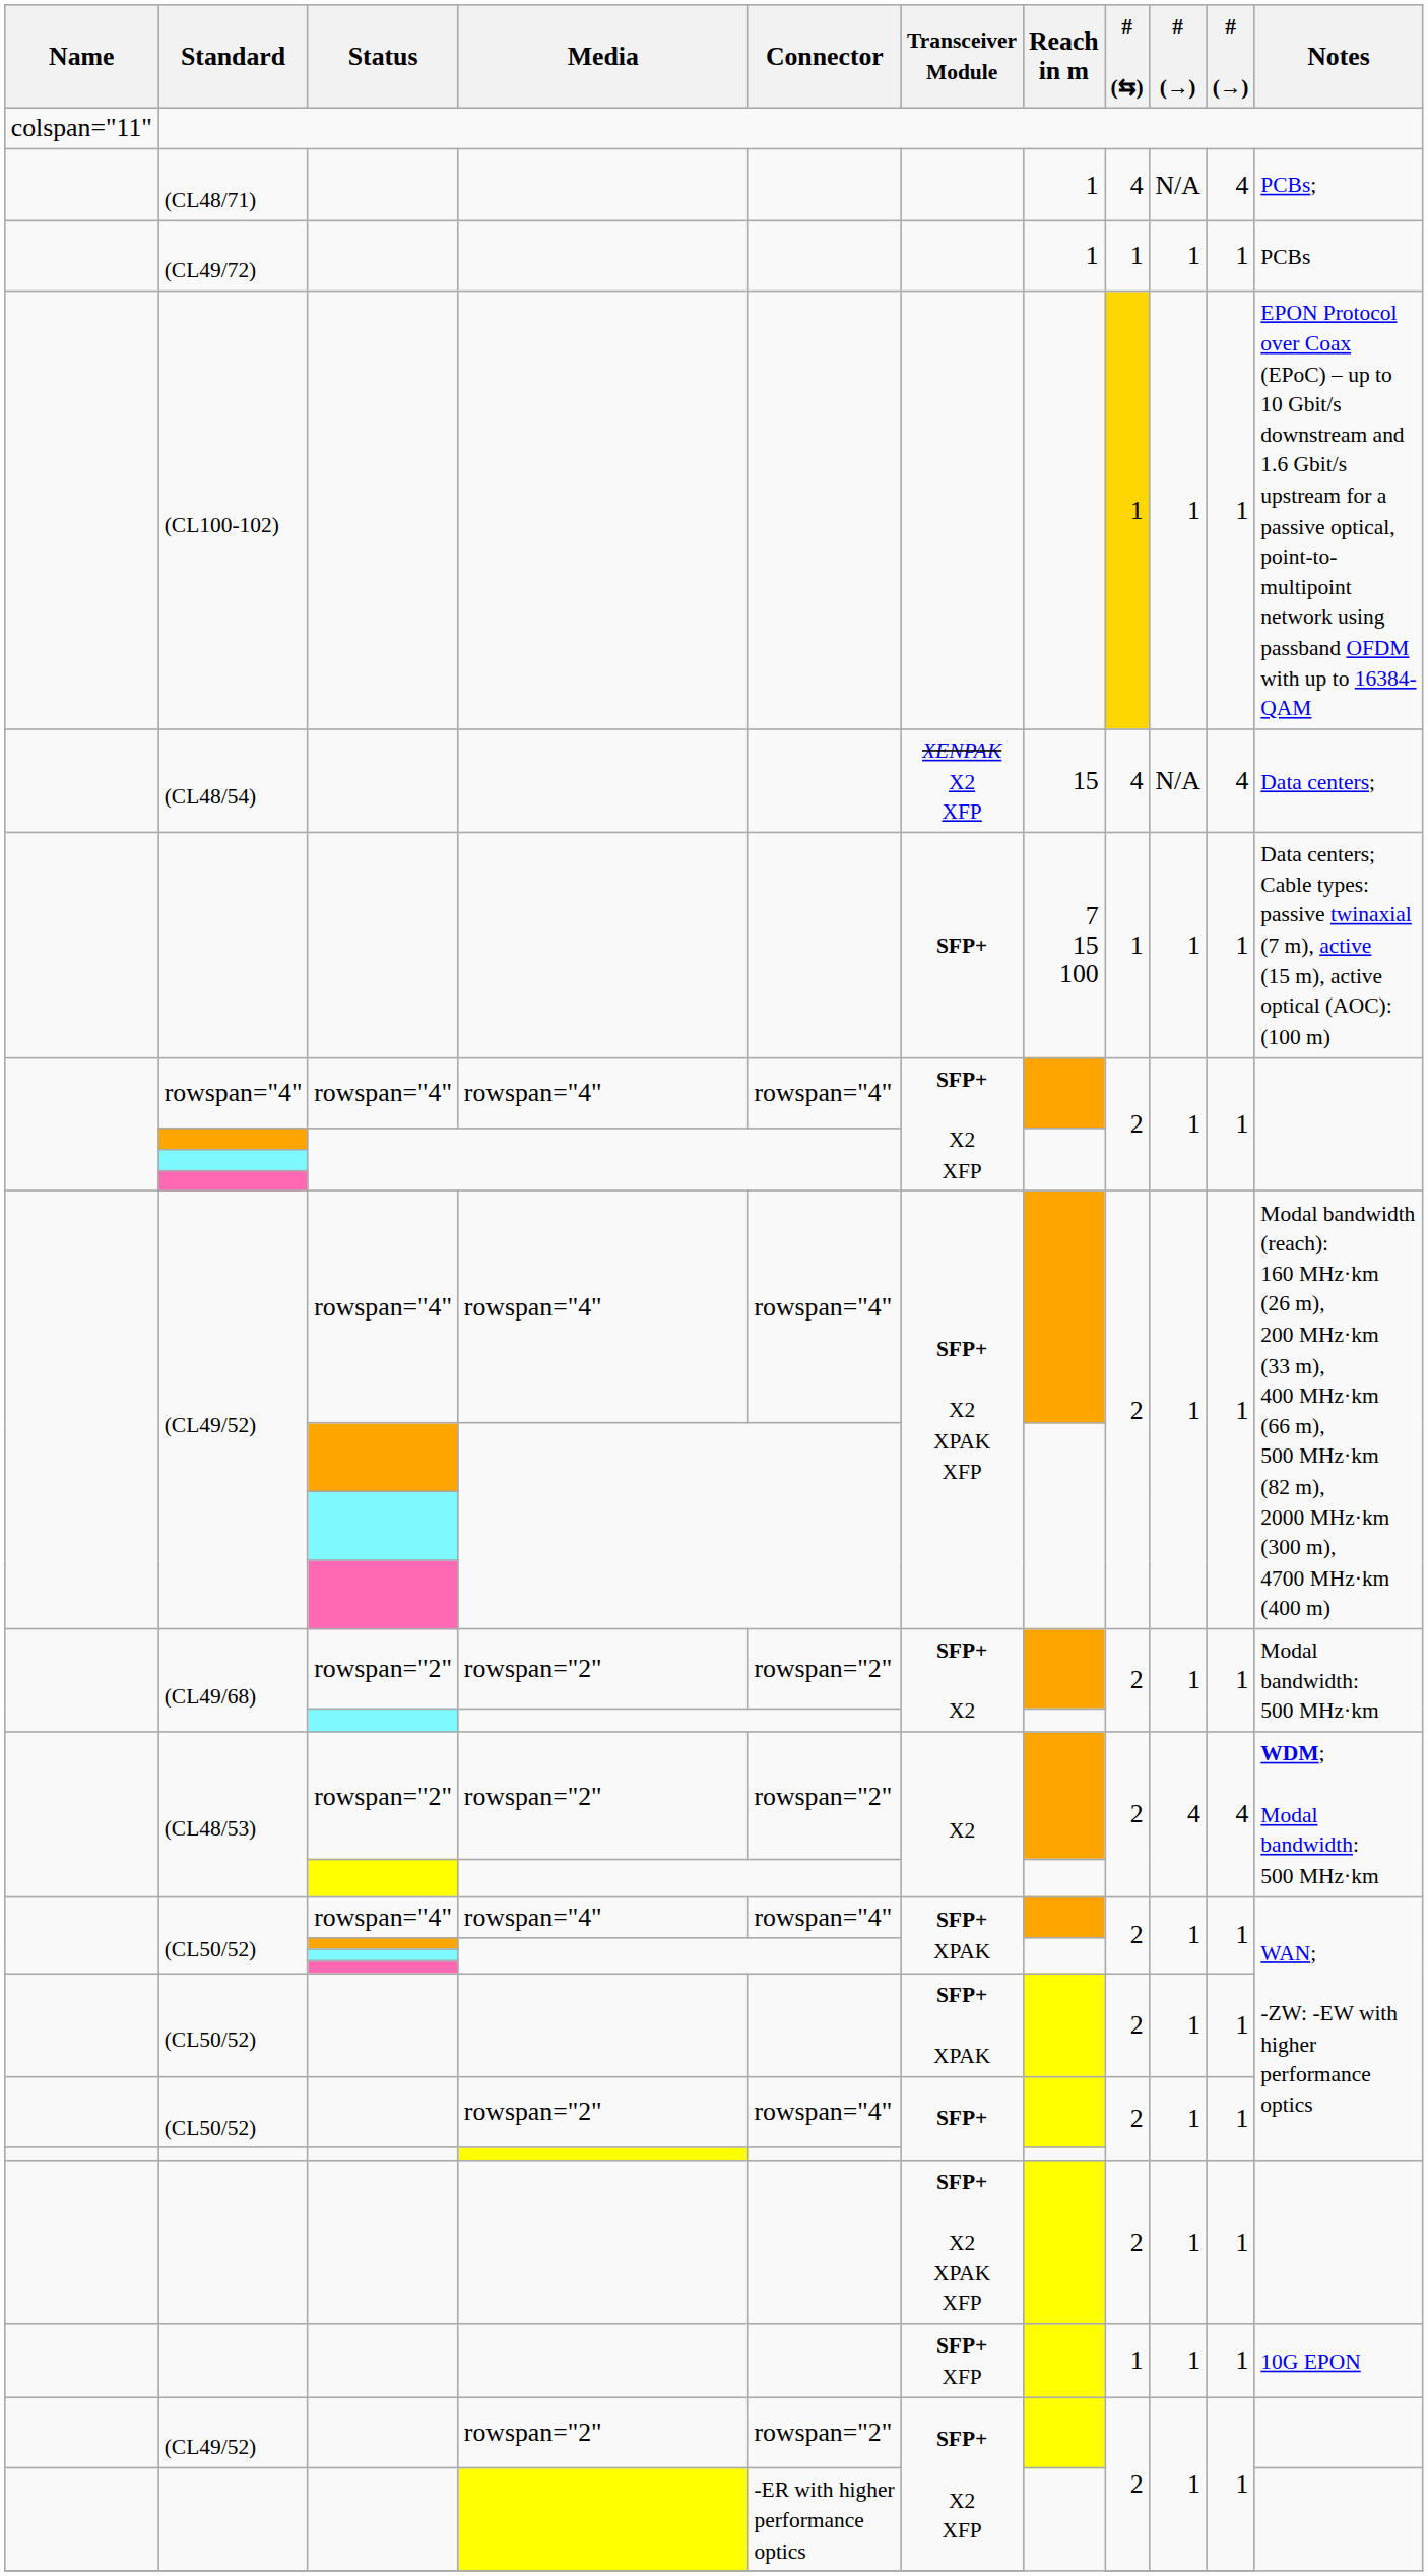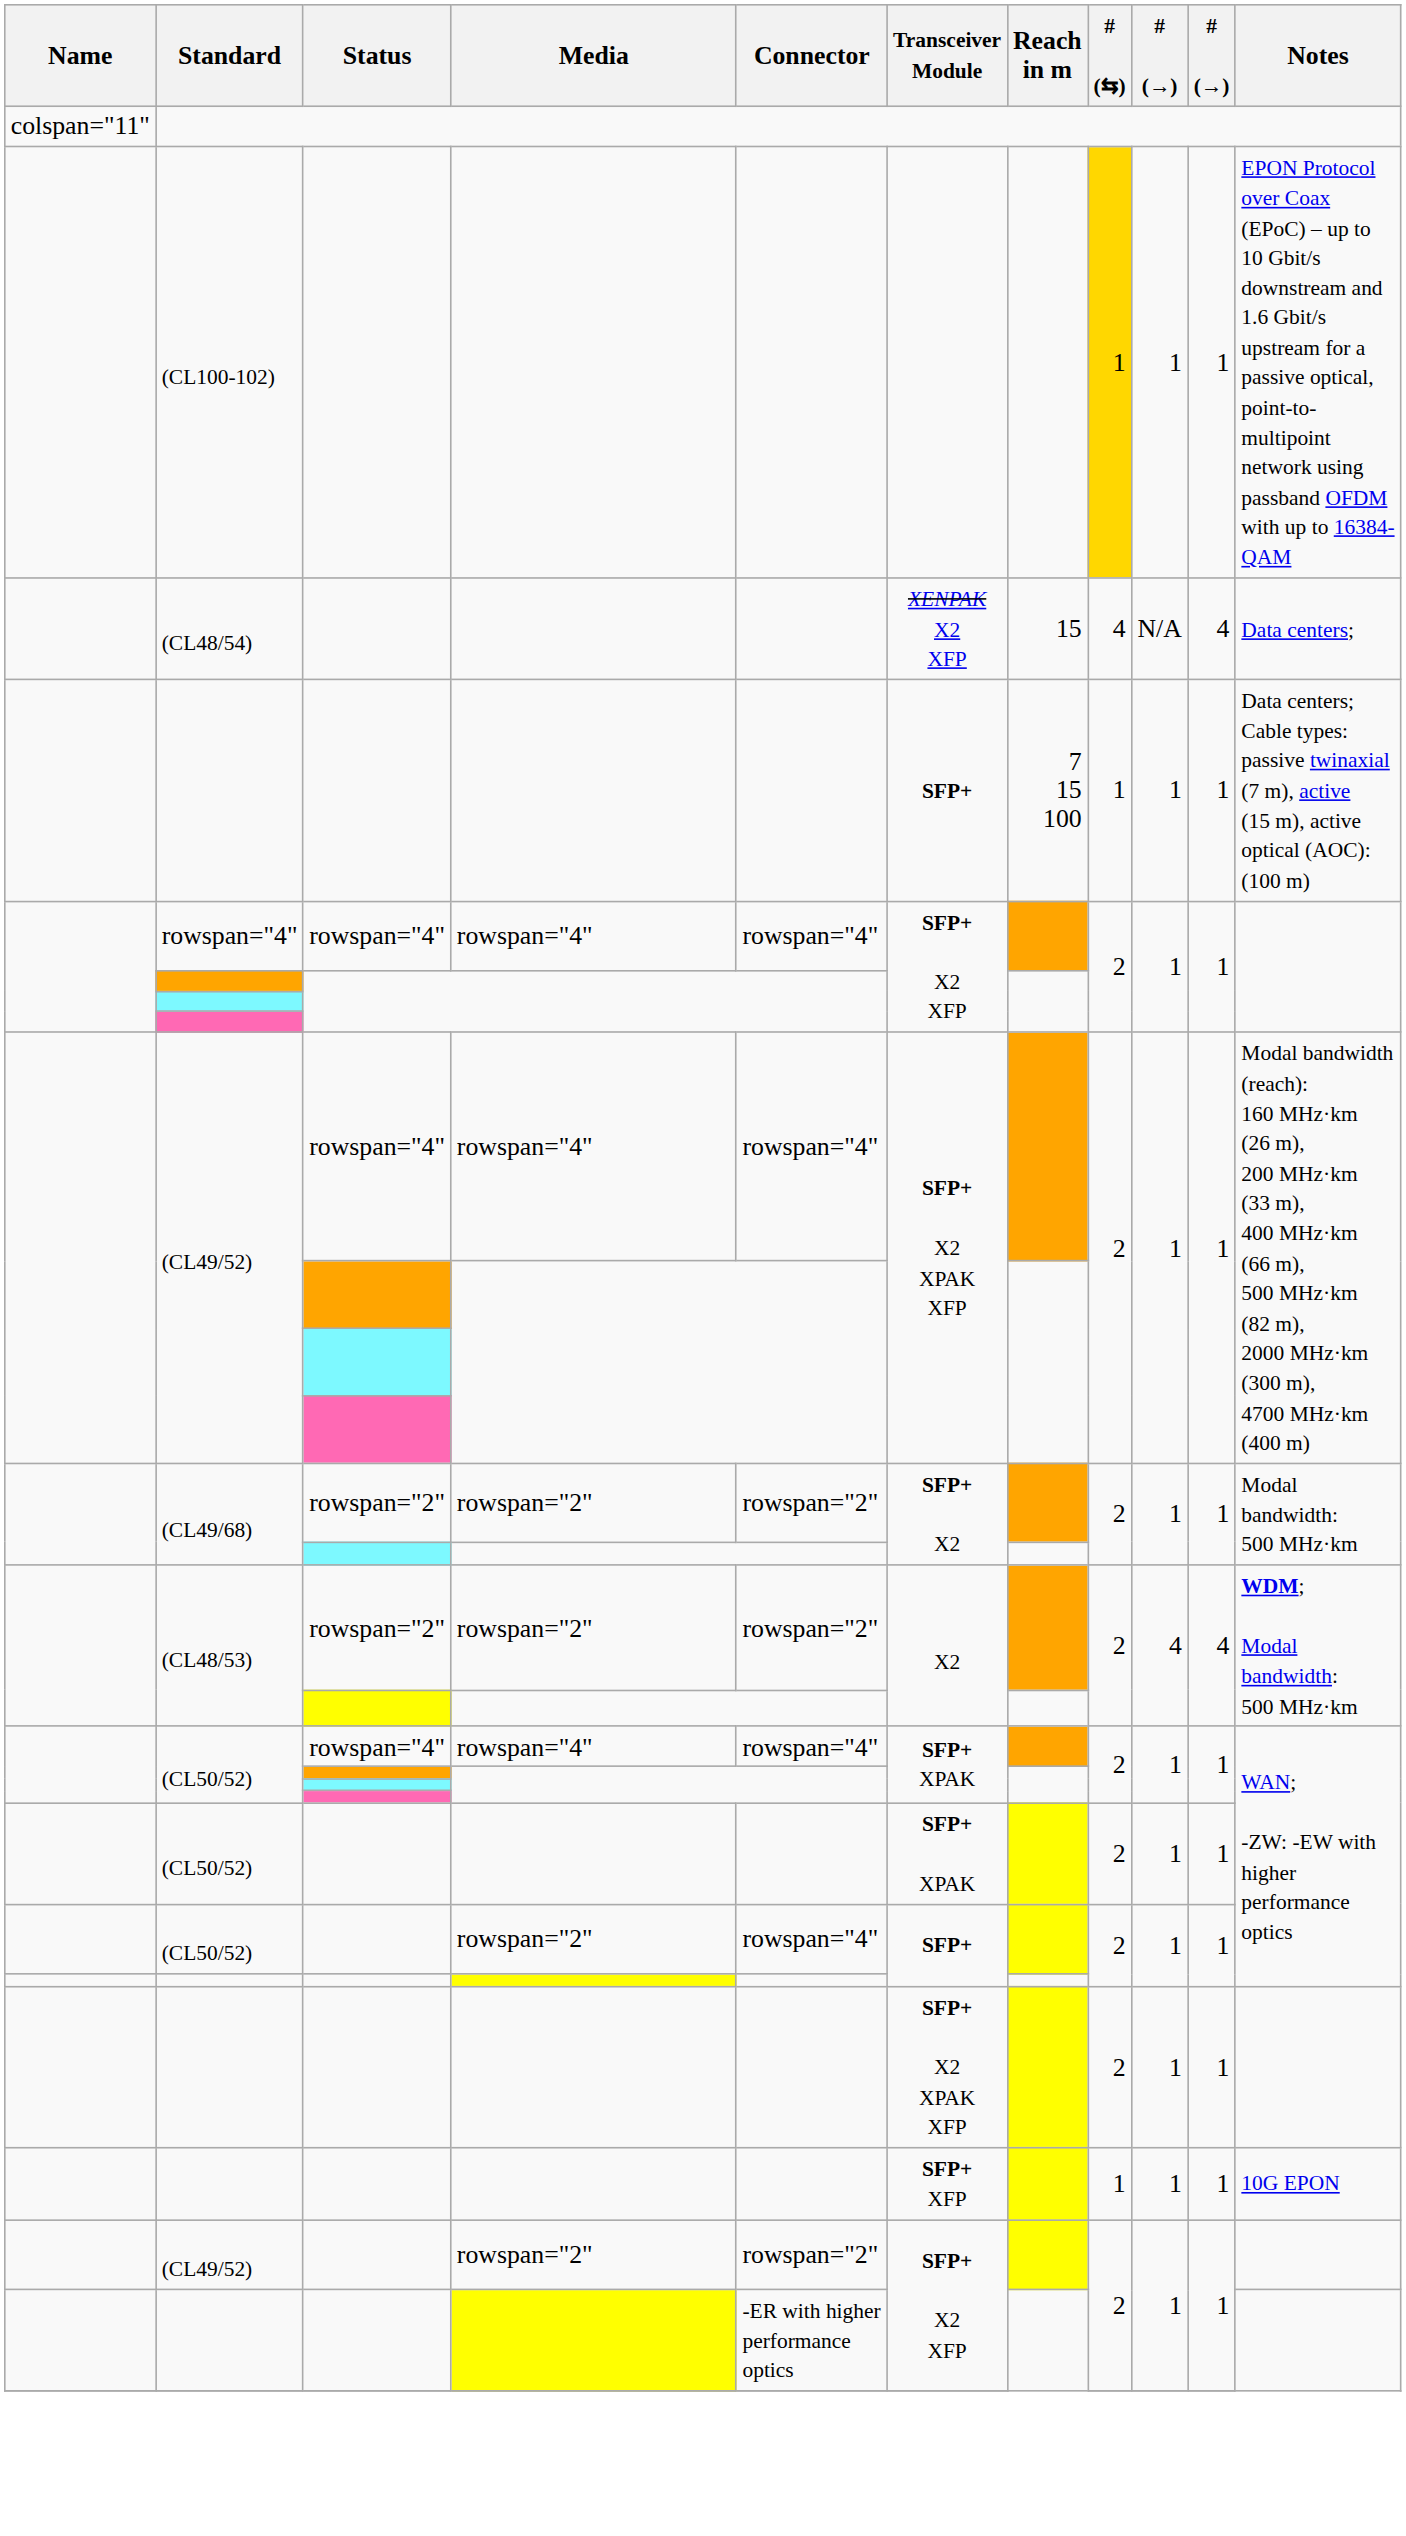- row: (CL48/71) | 1 | 4 | N/A | 4 | PCBs;
- row: (CL49/72) | 1 | 1 | 1 | 1 | PCBs
